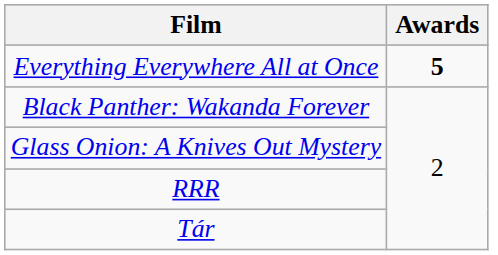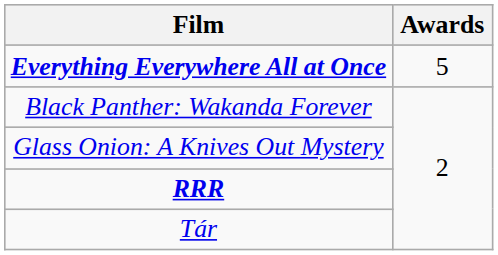Everything Everywhere All at Once | Film: normal -> bold
Everything Everywhere All at Once | Awards: bold -> normal
RRR | Film: normal -> bold
